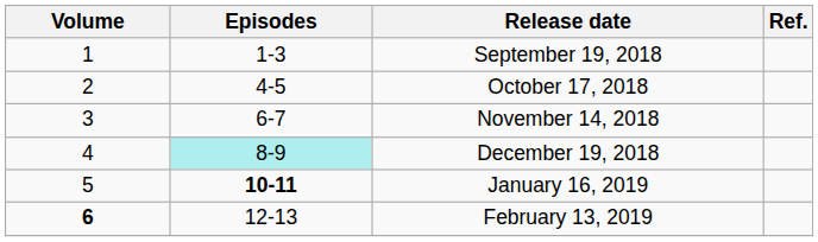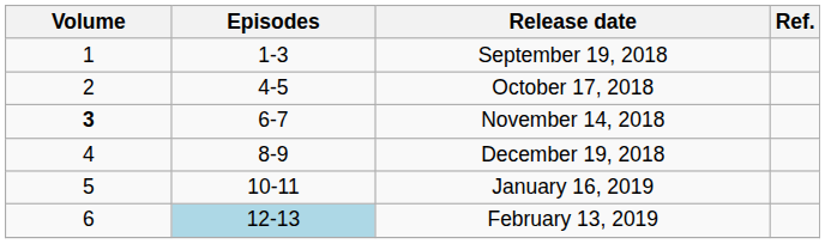November 14, 2018 | Volume: normal -> bold
December 19, 2018 | Episodes: paleturquoise background -> no background
January 16, 2019 | Episodes: bold -> normal
February 13, 2019 | Volume: bold -> normal
February 13, 2019 | Episodes: no background -> lightblue background
